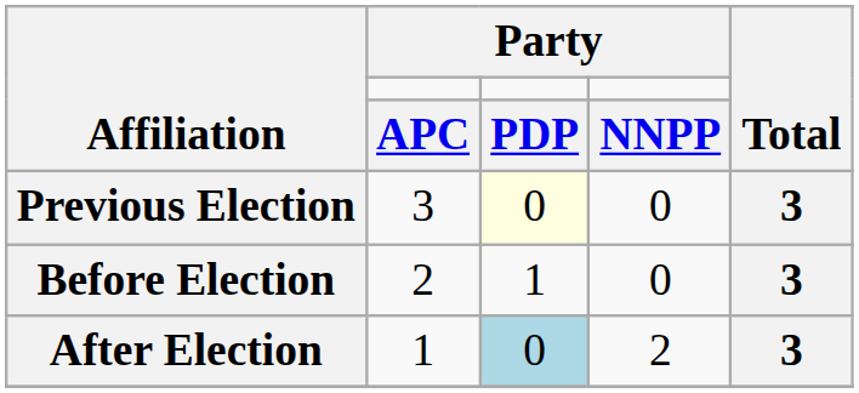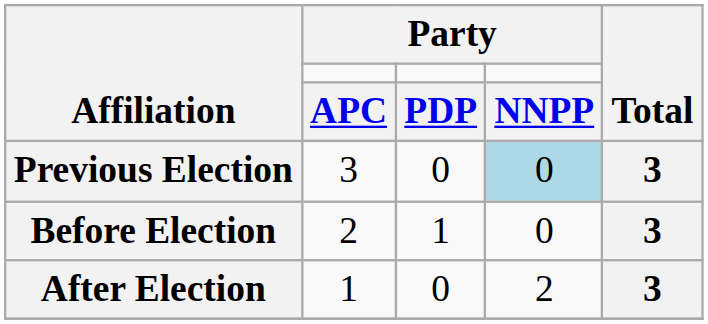Previous Election | column 3: lightyellow background -> no background
Previous Election | column 4: no background -> lightblue background
After Election | column 3: lightblue background -> no background
